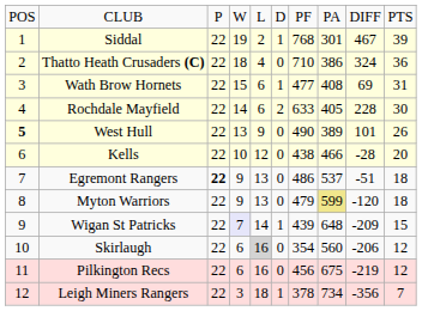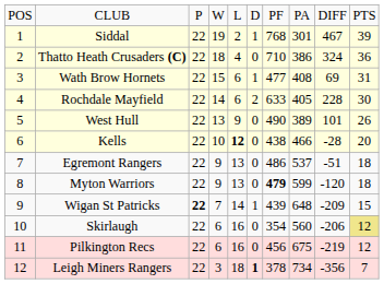West Hull | column 1: bold -> normal
Kells | column 5: normal -> bold
Egremont Rangers | column 3: bold -> normal
Myton Warriors | column 7: normal -> bold
Myton Warriors | column 8: khaki background -> no background
Wigan St Patricks | column 3: normal -> bold
Wigan St Patricks | column 4: lavender background -> no background
Skirlaugh | column 5: lightgrey background -> no background
Skirlaugh | column 10: no background -> khaki background
Leigh Miners Rangers | column 6: normal -> bold
